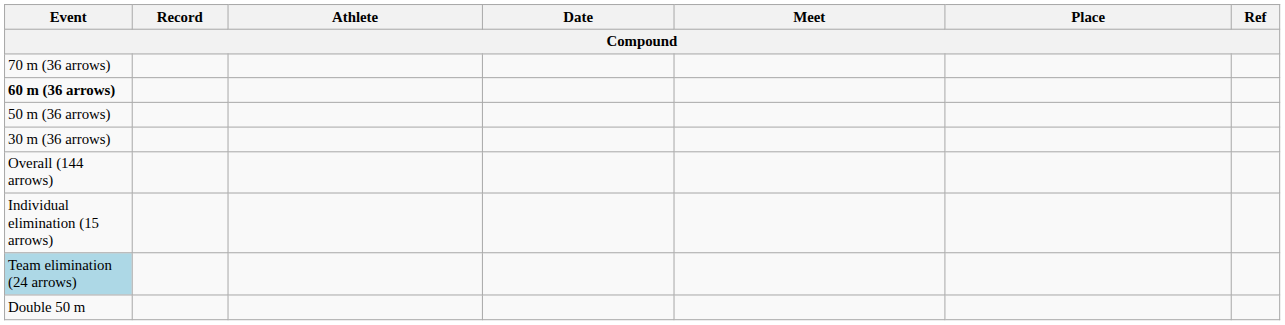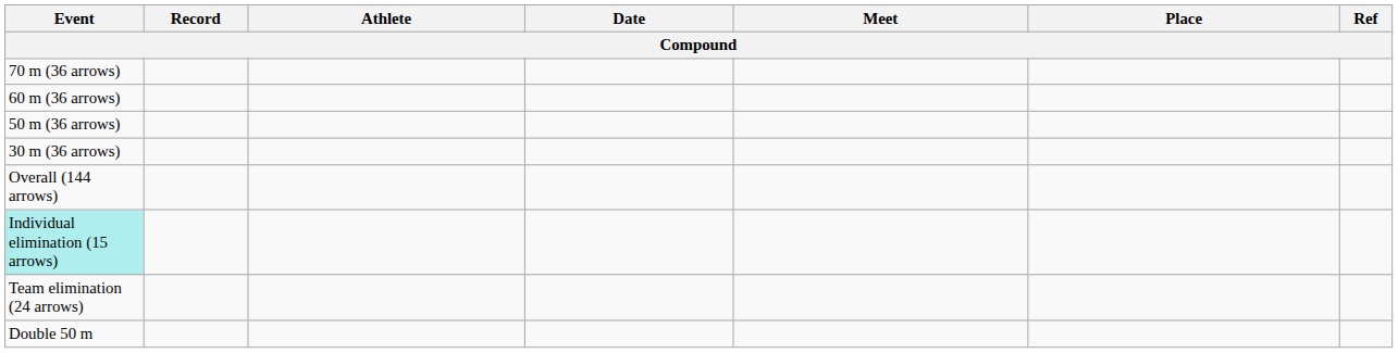60 m (36 arrows) | Event: bold -> normal
Individual elimination (15 arrows) | Event: no background -> paleturquoise background
Team elimination (24 arrows) | Event: lightblue background -> no background
